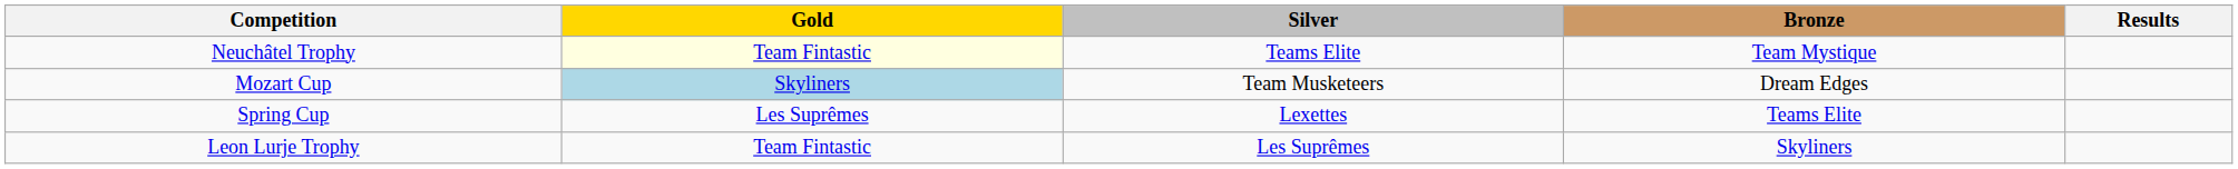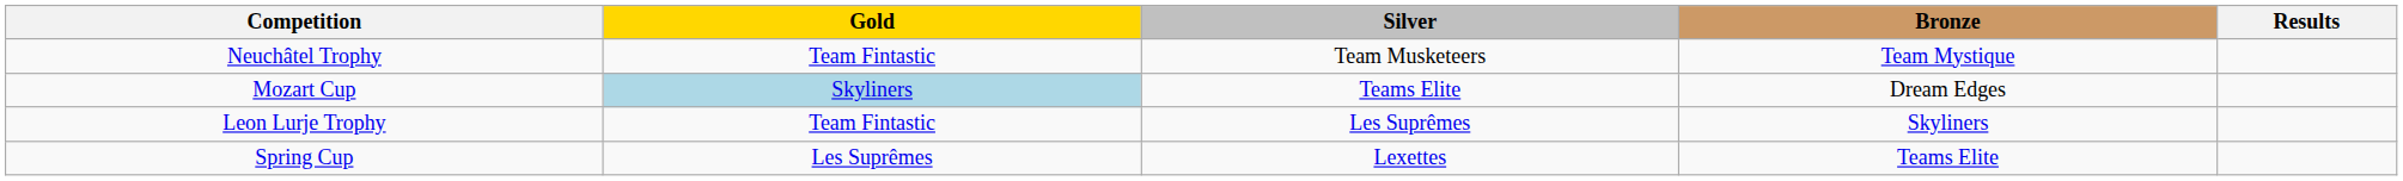Neuchâtel Trophy | Gold: lightyellow background -> no background
Neuchâtel Trophy | Silver: Teams Elite -> Team Musketeers
Mozart Cup | Silver: Team Musketeers -> Teams Elite
rows swapped: Leon Lurje Trophy <-> Spring Cup
